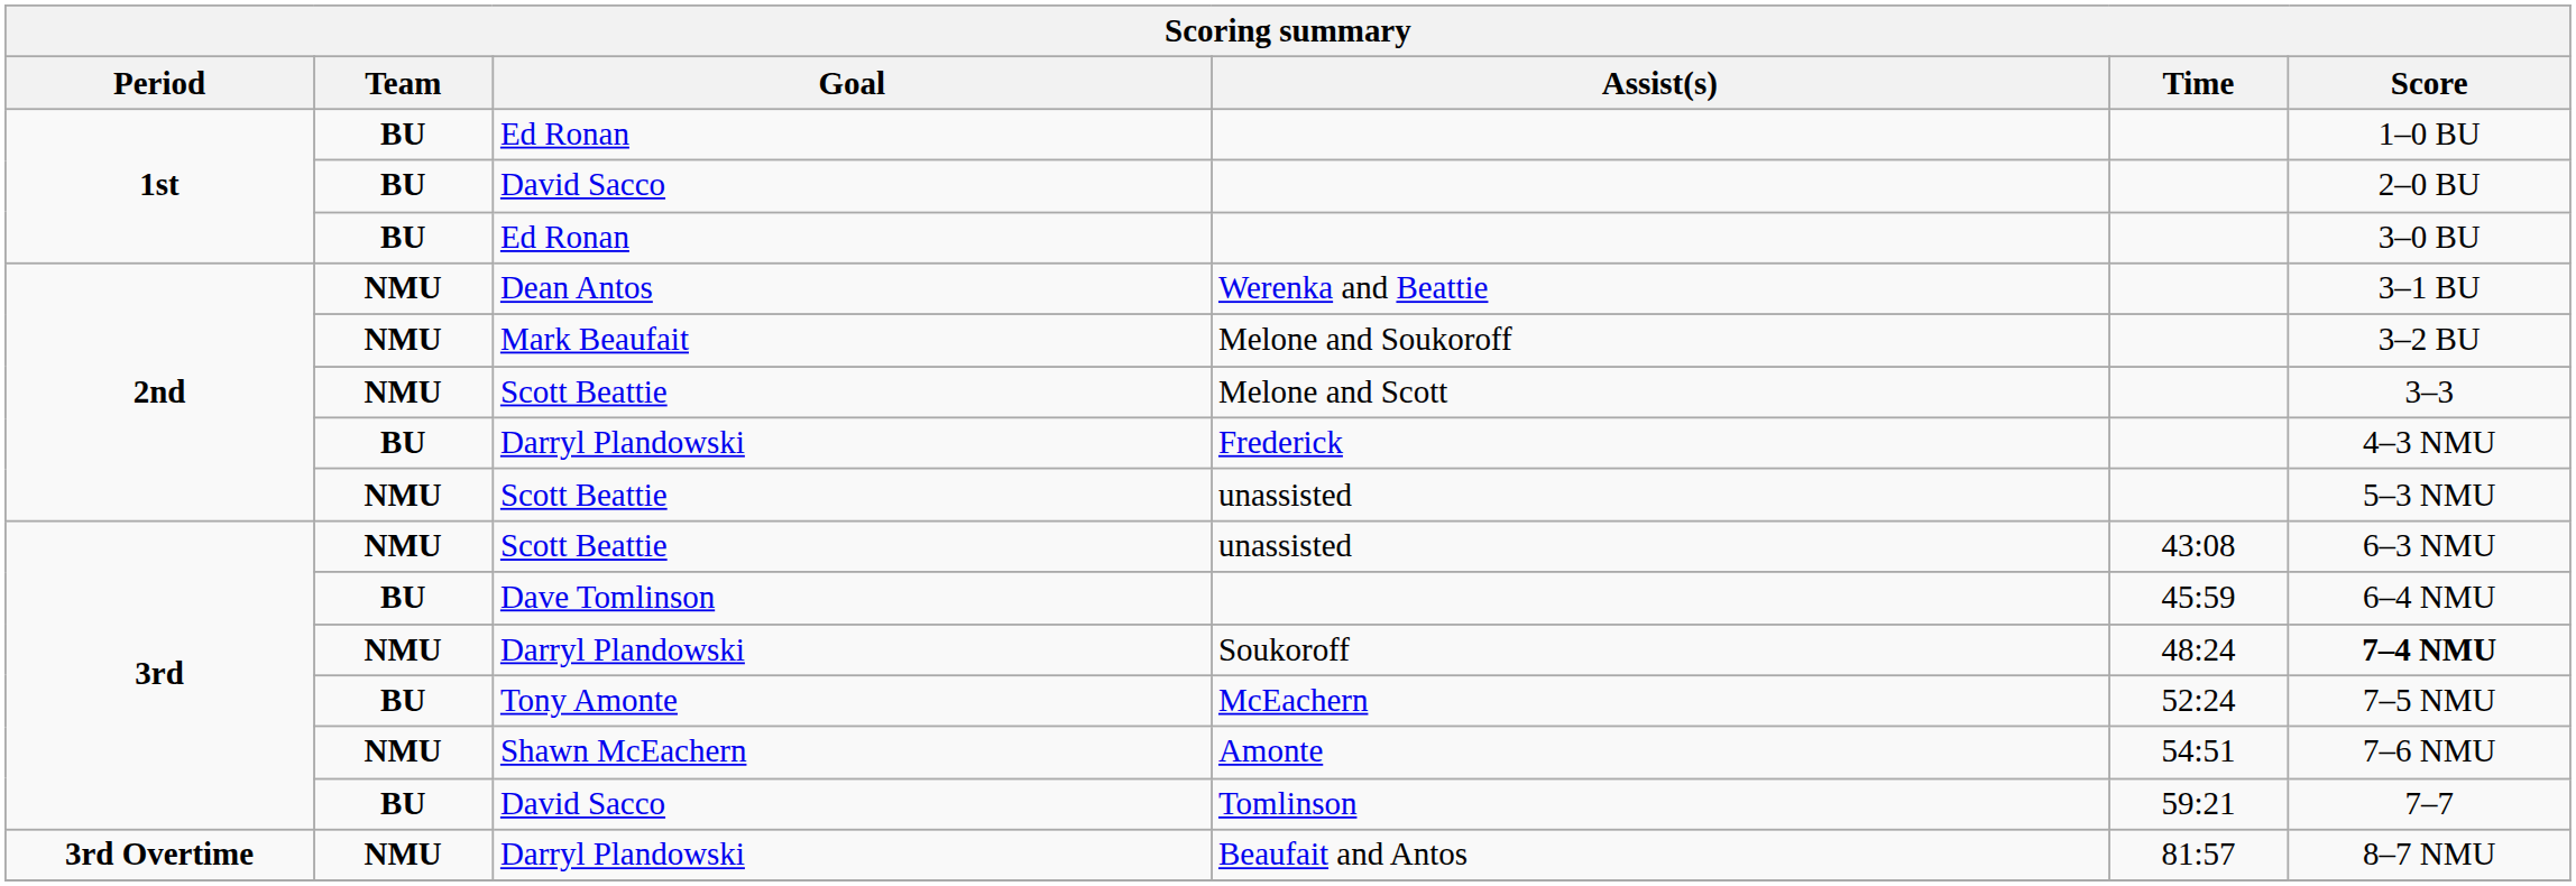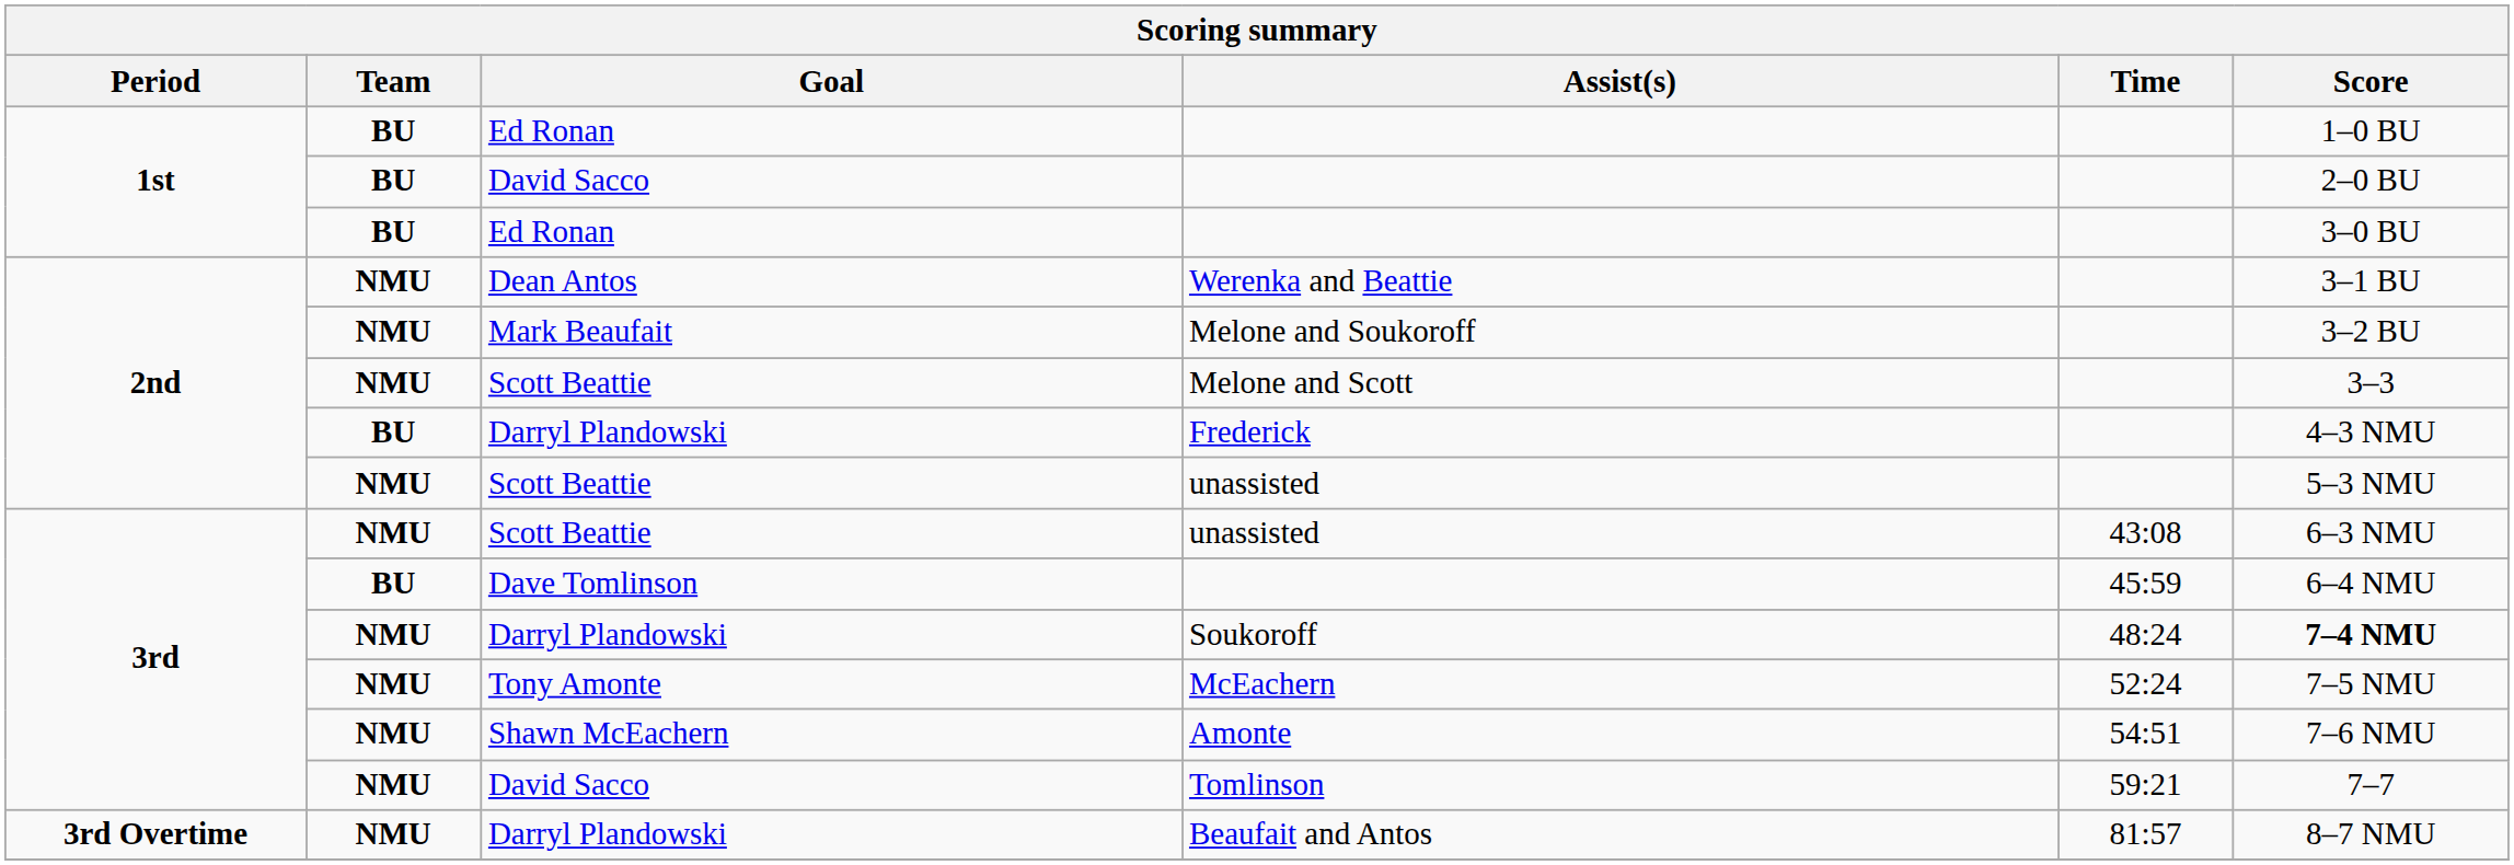McEachern | Team: BU -> NMU
Tomlinson | Team: BU -> NMU
